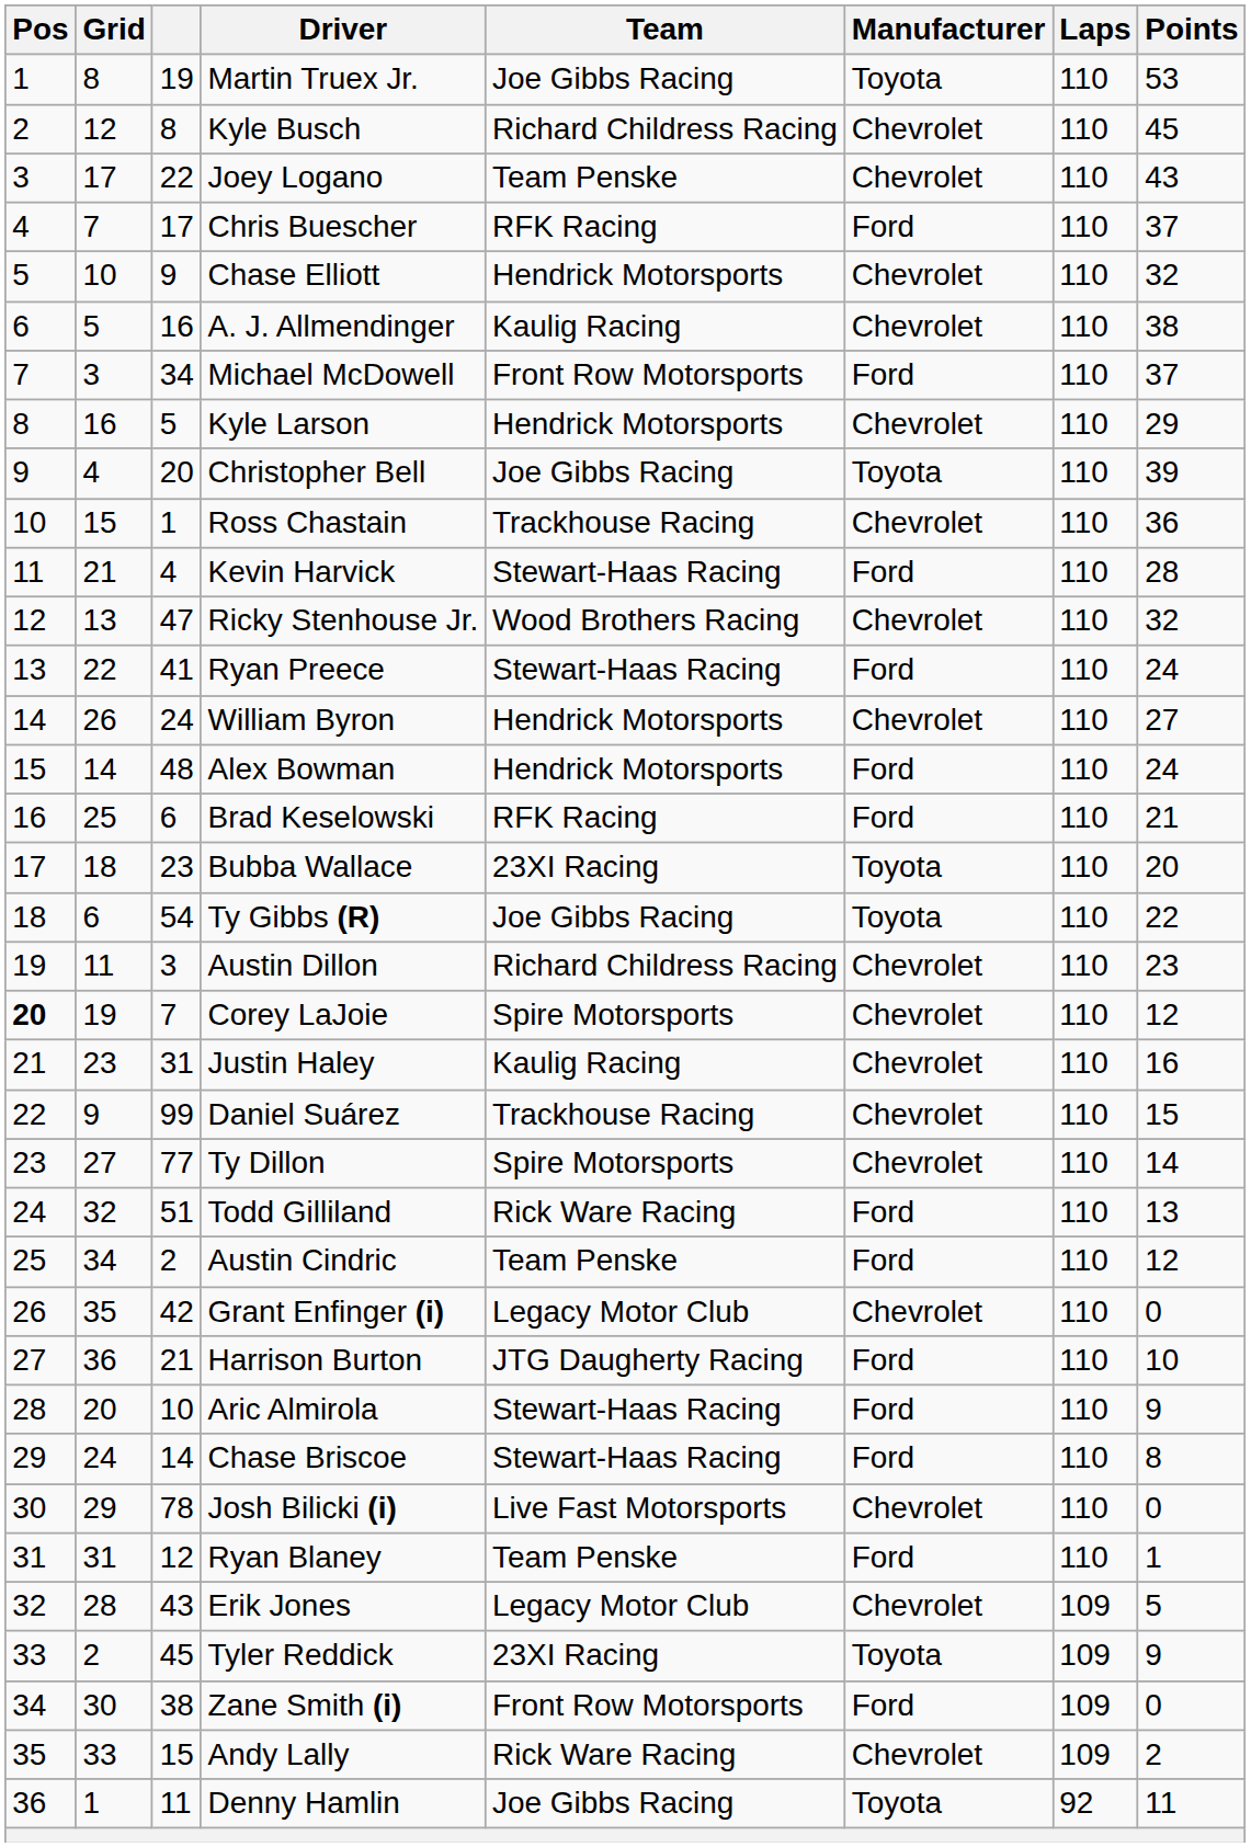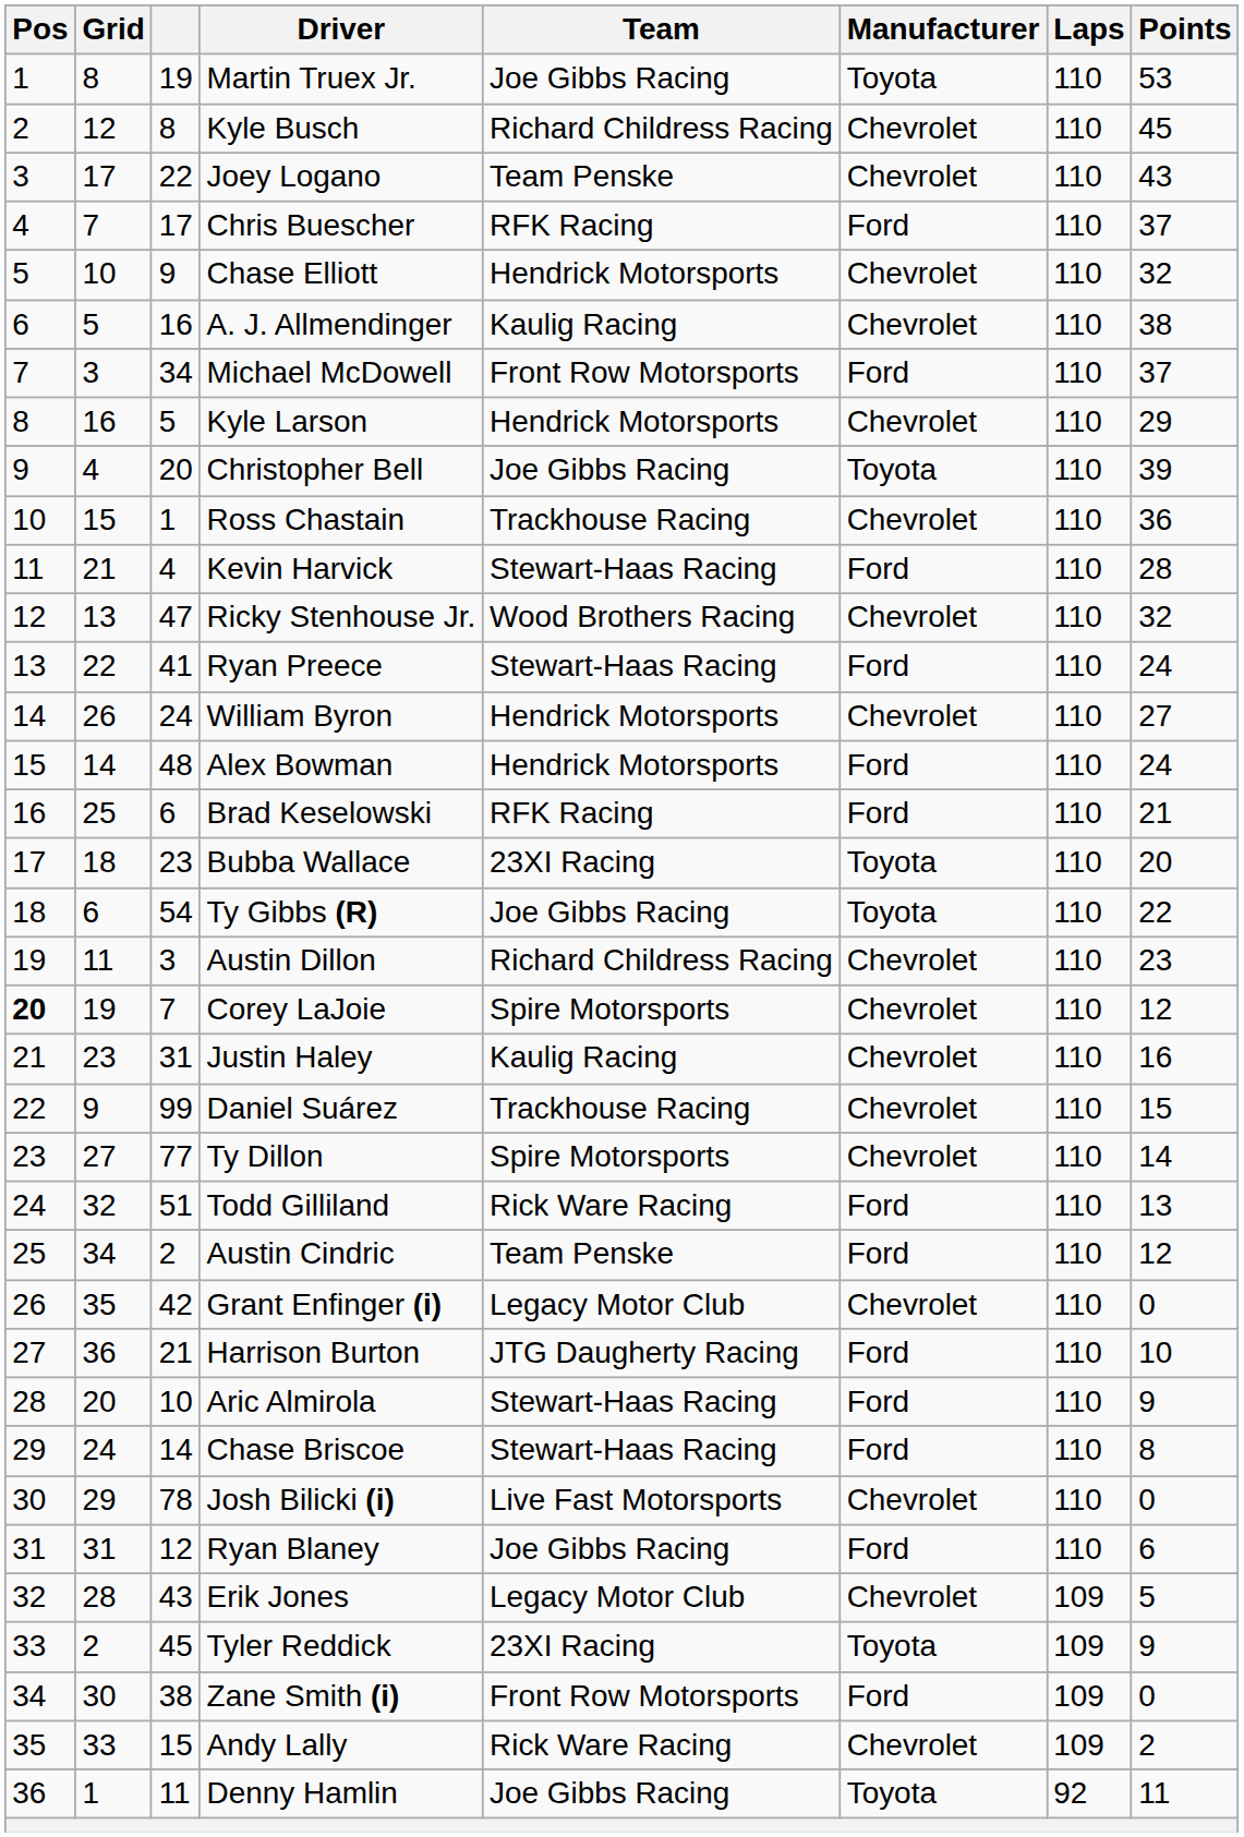Ryan Blaney | Team: Team Penske -> Joe Gibbs Racing
Ryan Blaney | Points: 1 -> 6
